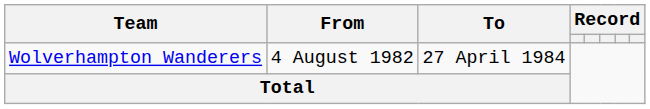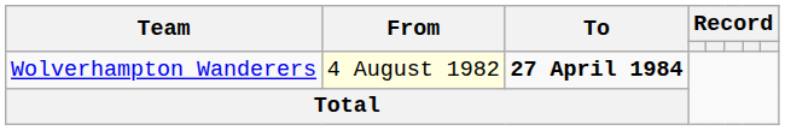Wolverhampton Wanderers | From: no background -> lightyellow background
Wolverhampton Wanderers | To: normal -> bold
